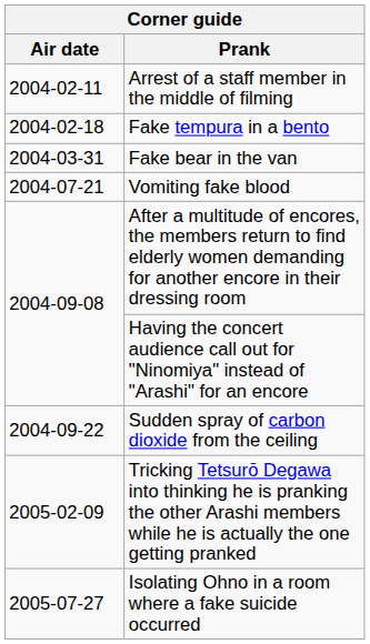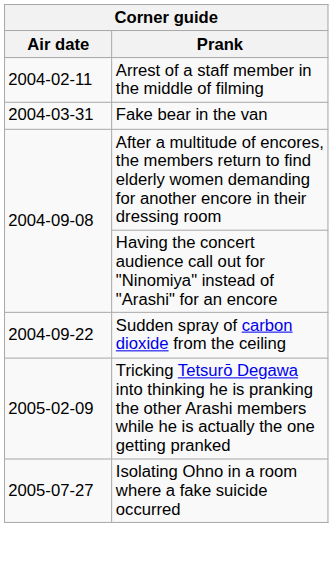- row: 2004-02-18 | Fake tempura in a bento
- row: 2004-07-21 | Vomiting fake blood
